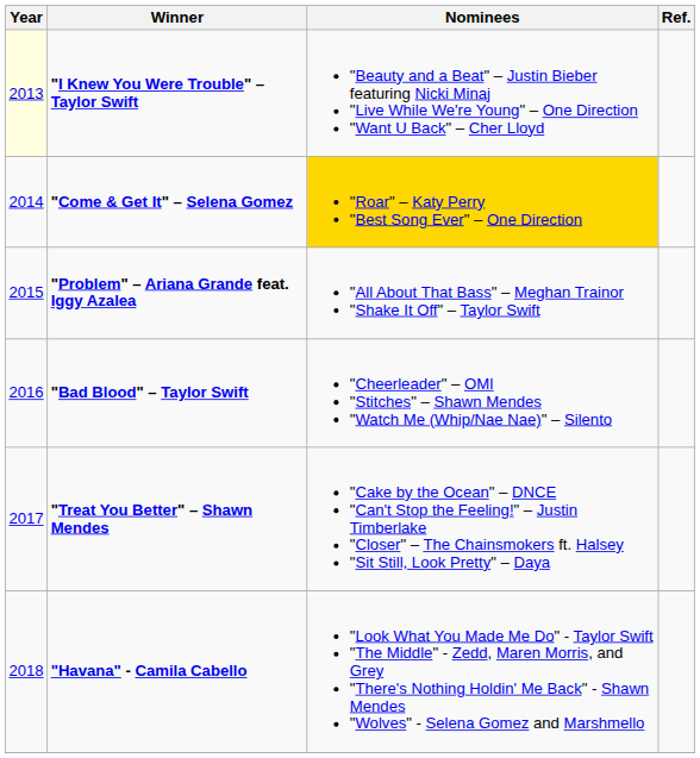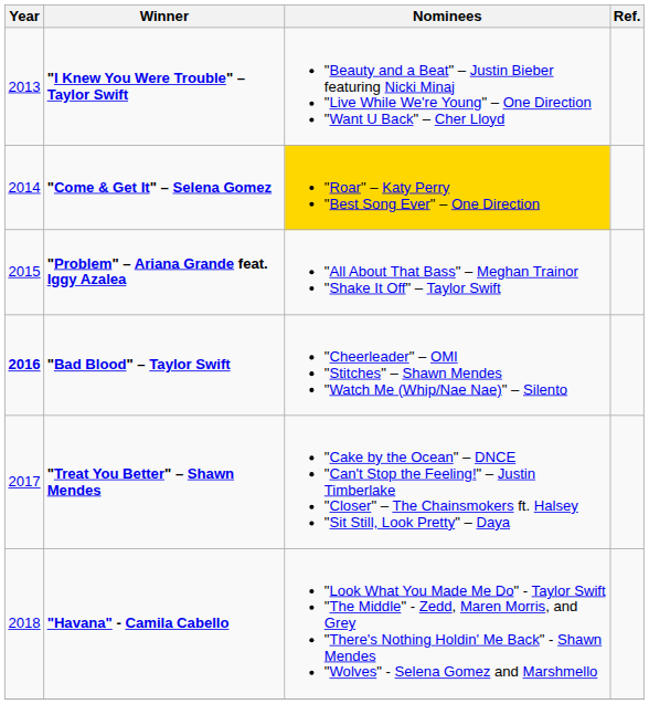"I Knew You Were Trouble" – Taylor Swift | Year: lightyellow background -> no background
"Bad Blood" – Taylor Swift | Year: normal -> bold
